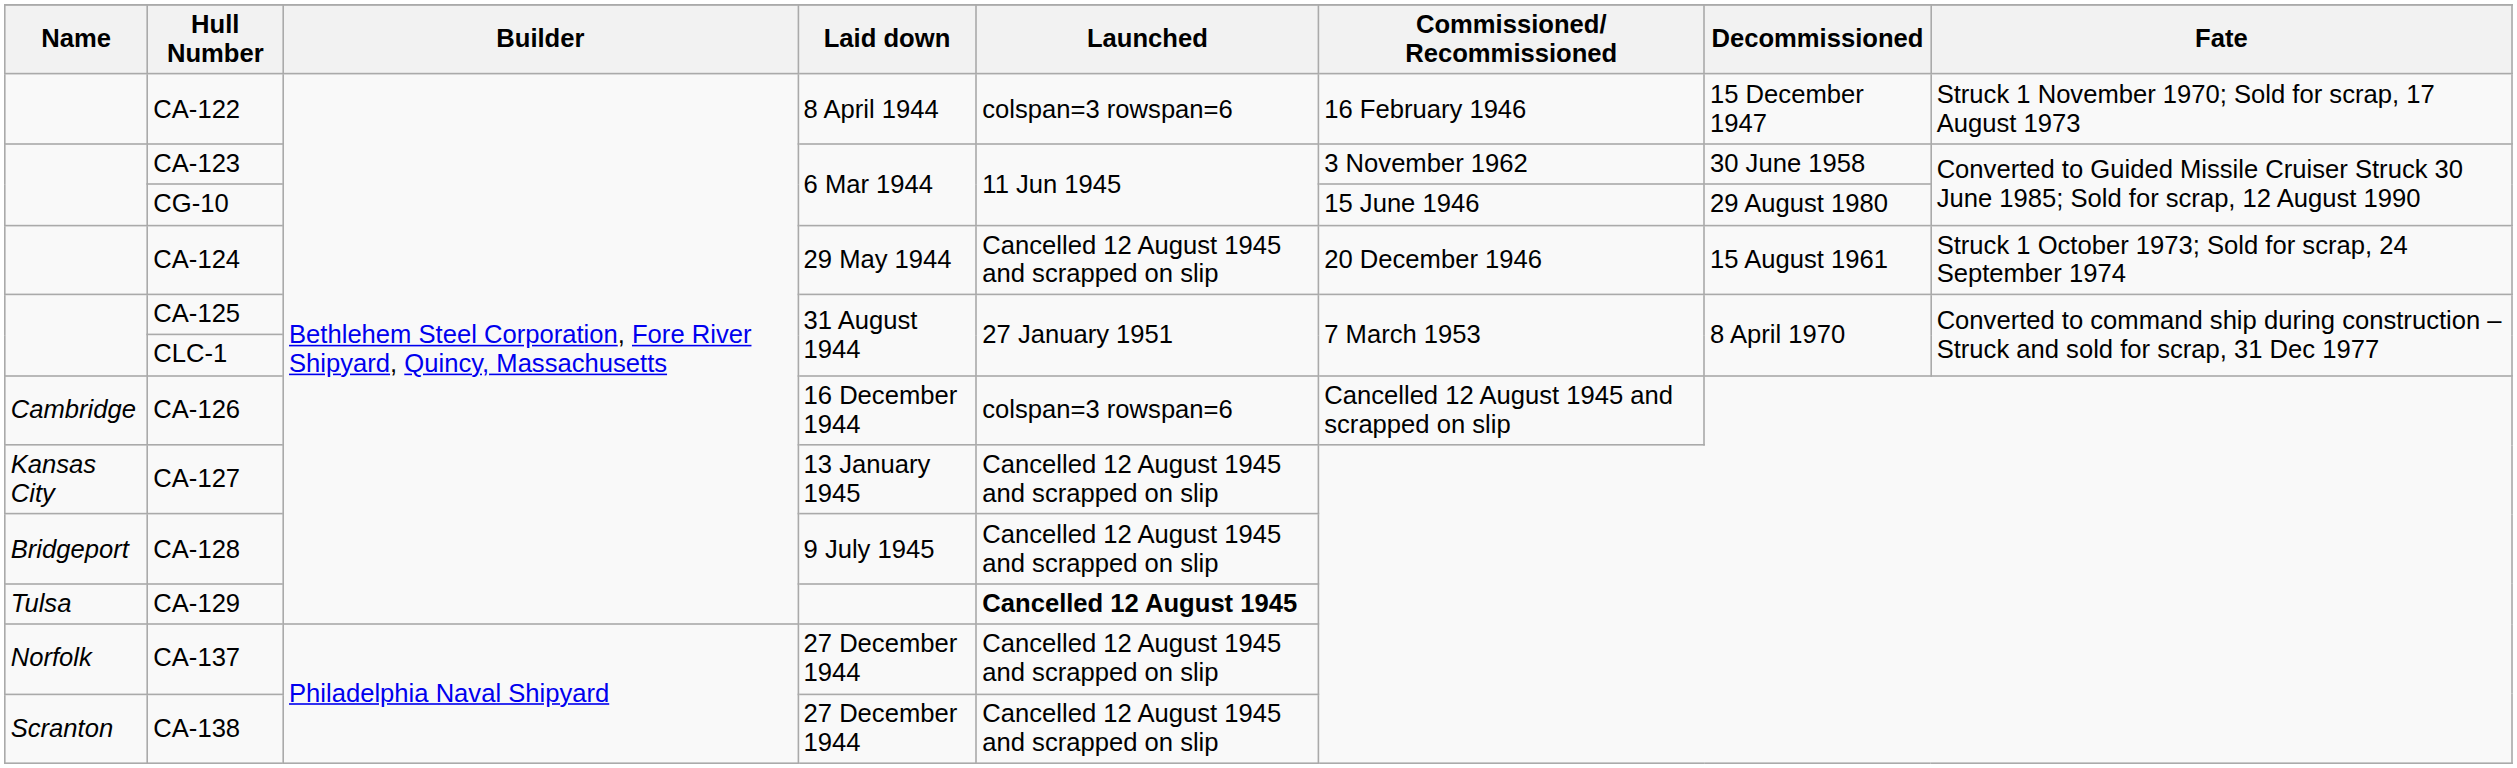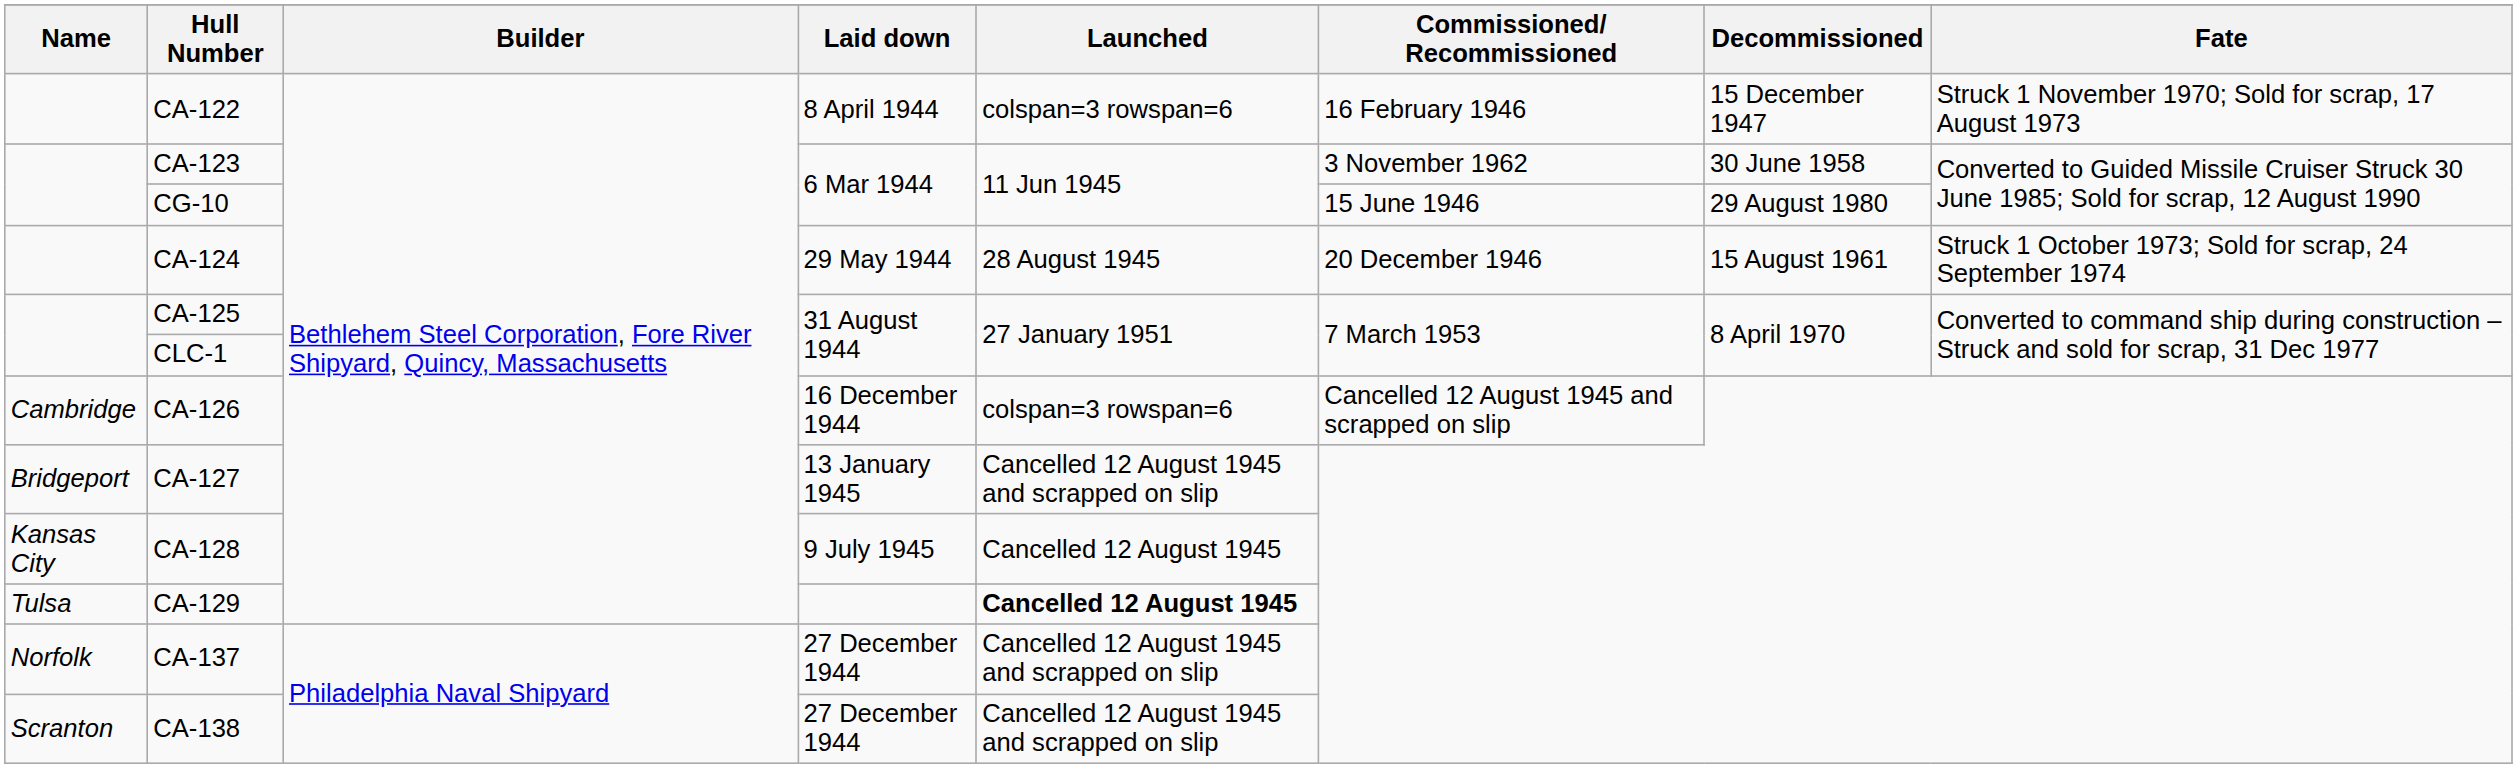CA-124 | Launched: Cancelled 12 August 1945 and scrapped on slip -> 28 August 1945
CA-127 | Name: Kansas City -> Bridgeport
CA-128 | Name: Bridgeport -> Kansas City
CA-128 | Launched: Cancelled 12 August 1945 and scrapped on slip -> Cancelled 12 August 1945
